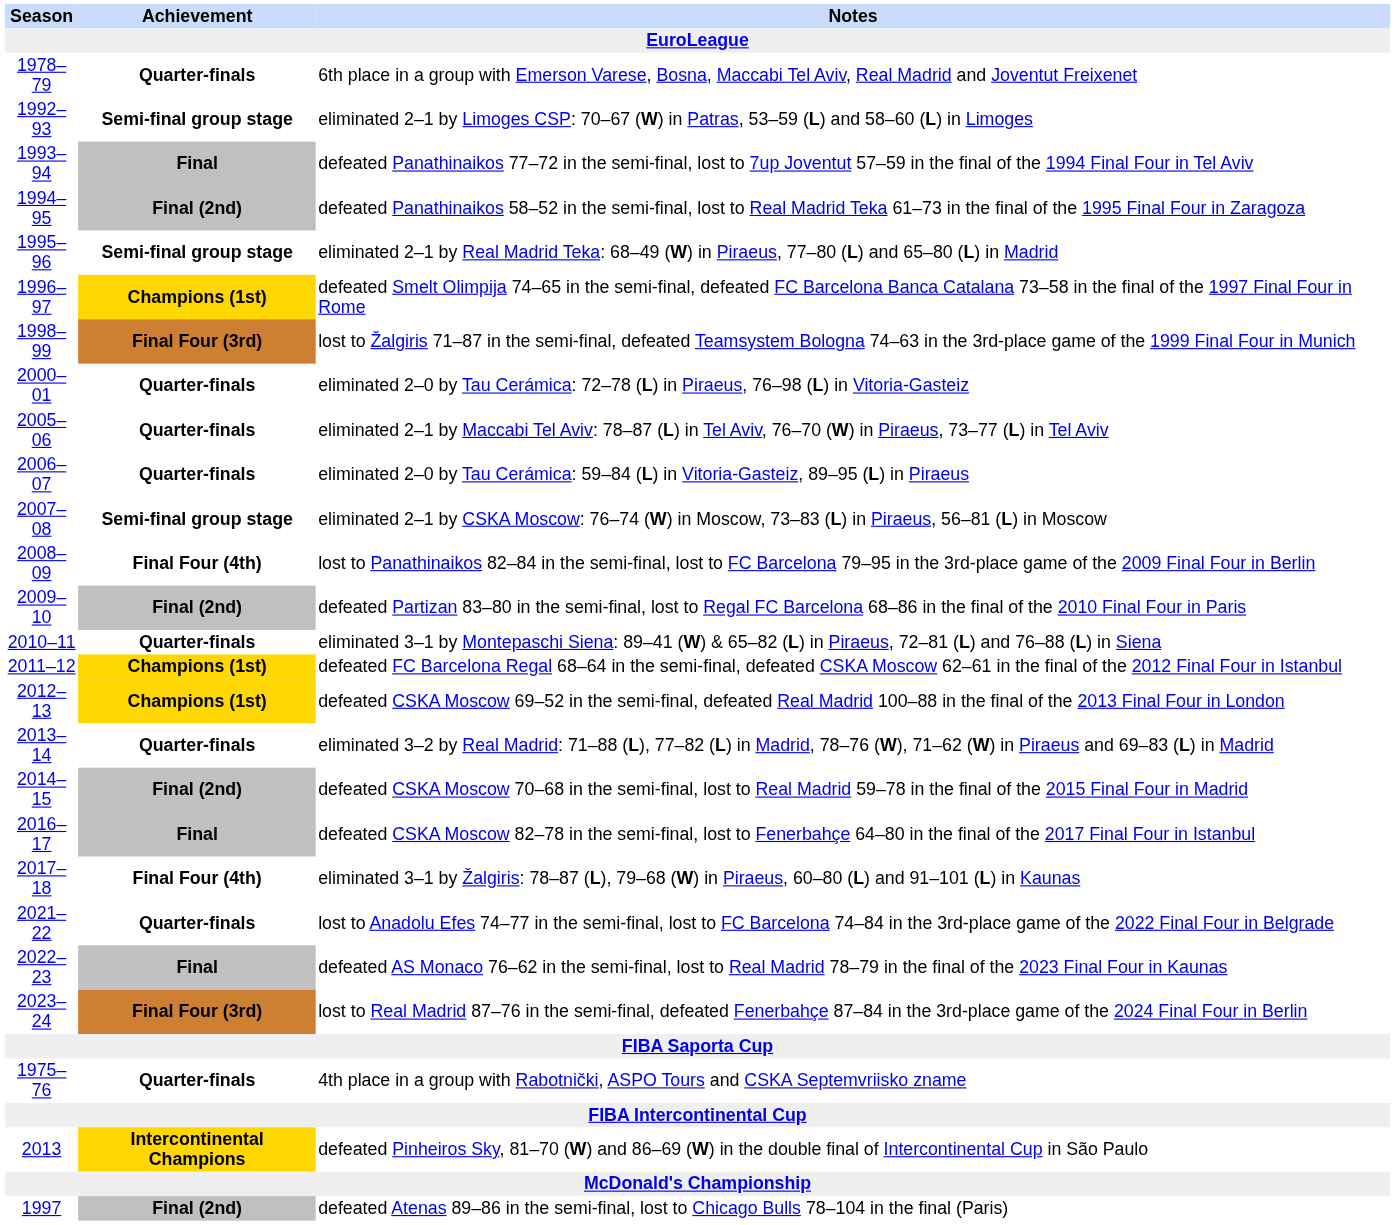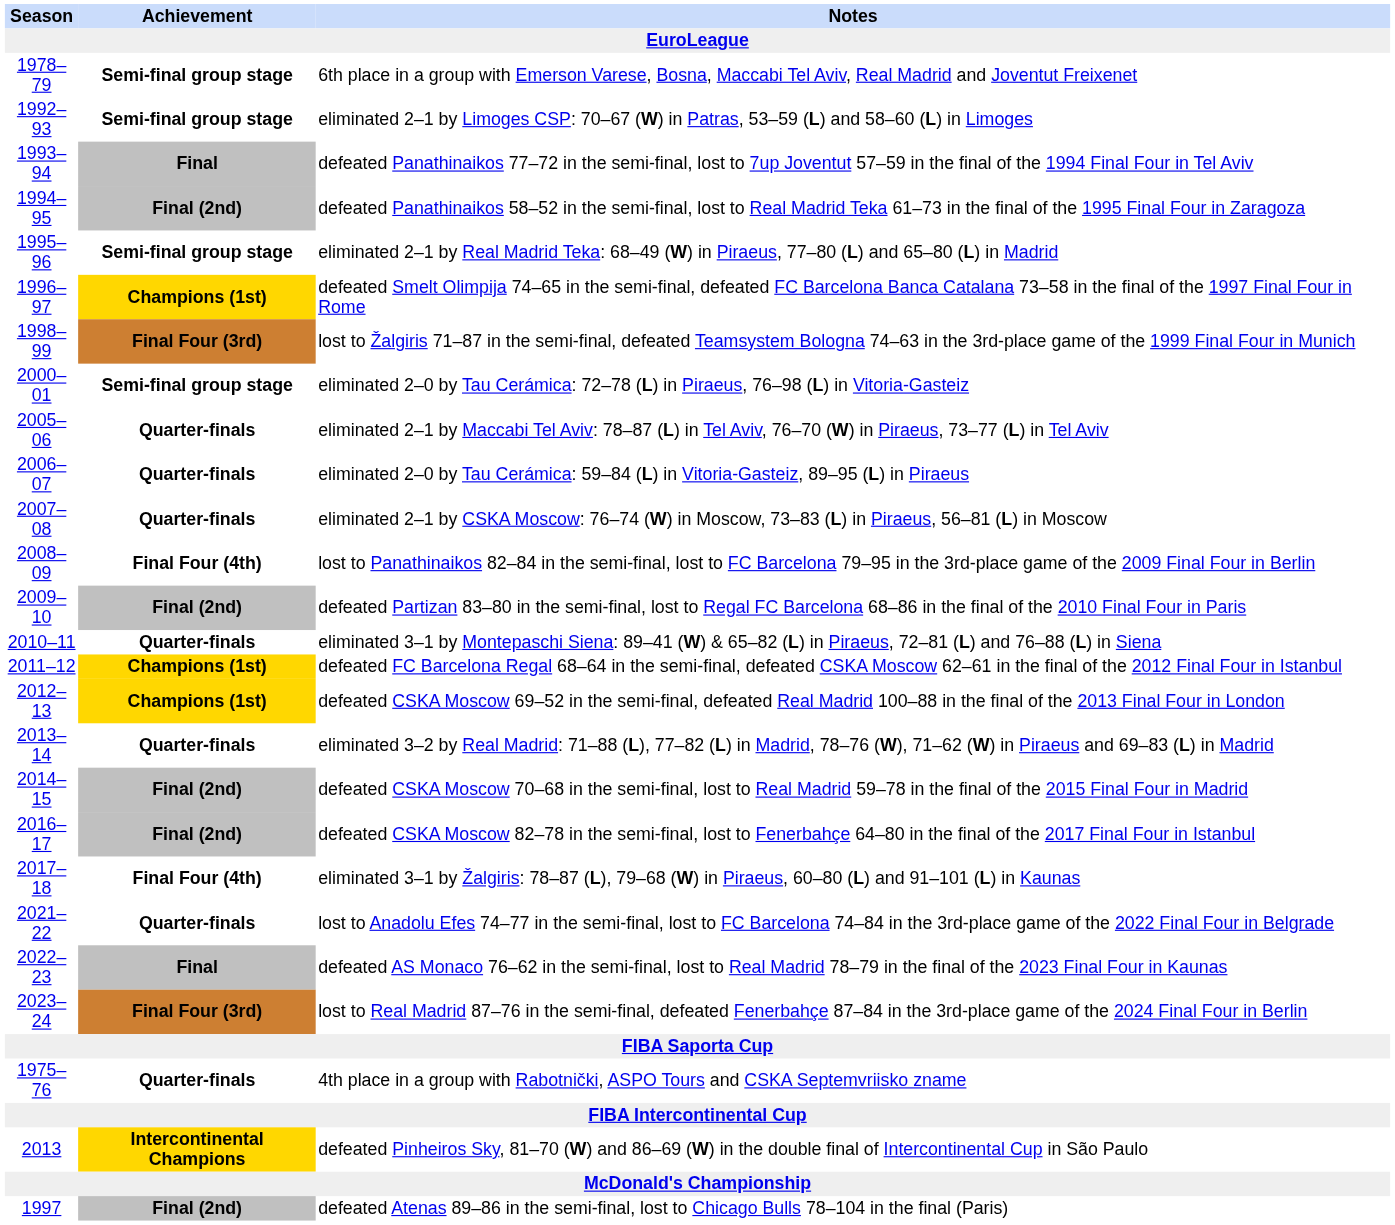row 3 | Achievement: Quarter-finals -> Semi-final group stage
row 10 | Achievement: Quarter-finals -> Semi-final group stage
row 13 | Achievement: Semi-final group stage -> Quarter-finals
row 21 | Achievement: Final -> Final (2nd)
